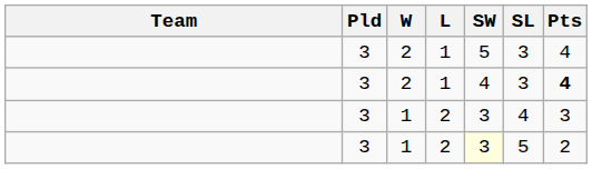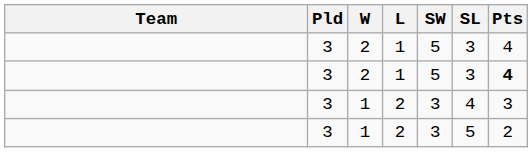row 3 | SW: 4 -> 5
row 5 | SW: lightyellow background -> no background
